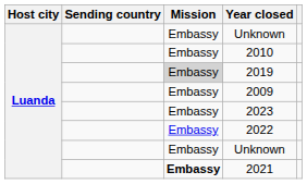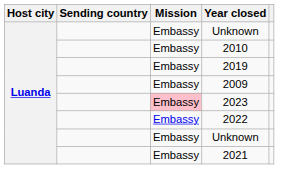2019 | Mission: lightgrey background -> no background
2023 | Mission: no background -> pink background
2021 | Mission: bold -> normal
